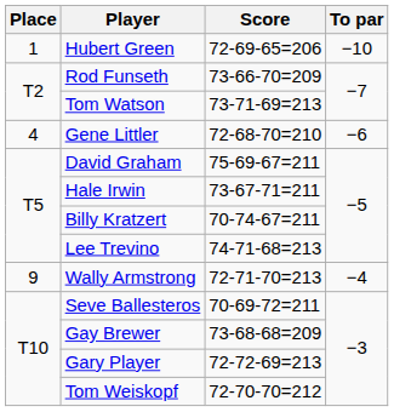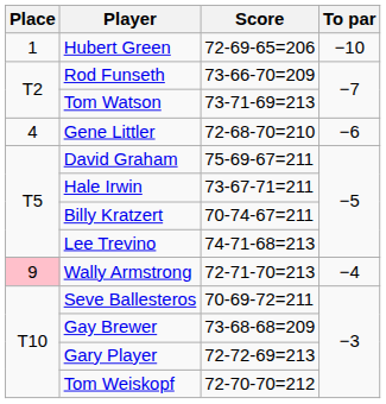Wally Armstrong | Place: no background -> pink background
